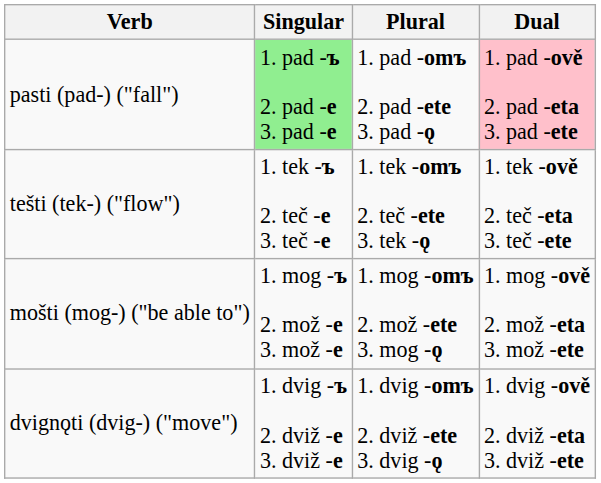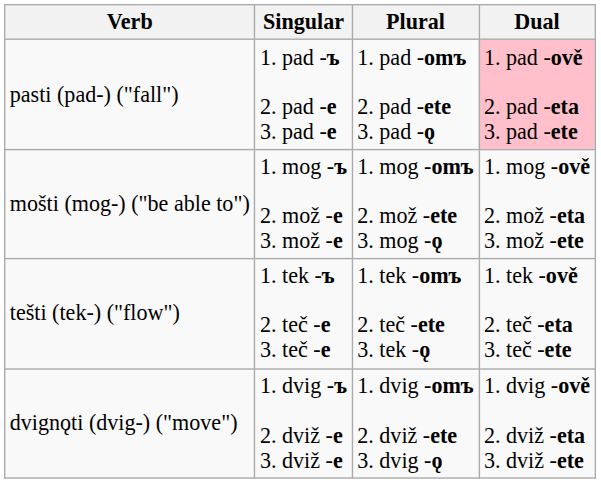pasti (pad-) ("fall") | Singular: lightgreen background -> no background
rows swapped: tešti (tek-) ("flow") <-> mošti (mog-) ("be able to")
